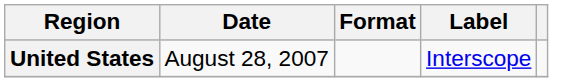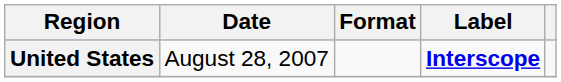United States | Label: normal -> bold
